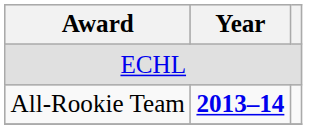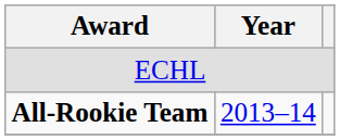All-Rookie Team | Award: normal -> bold
All-Rookie Team | Year: bold -> normal
